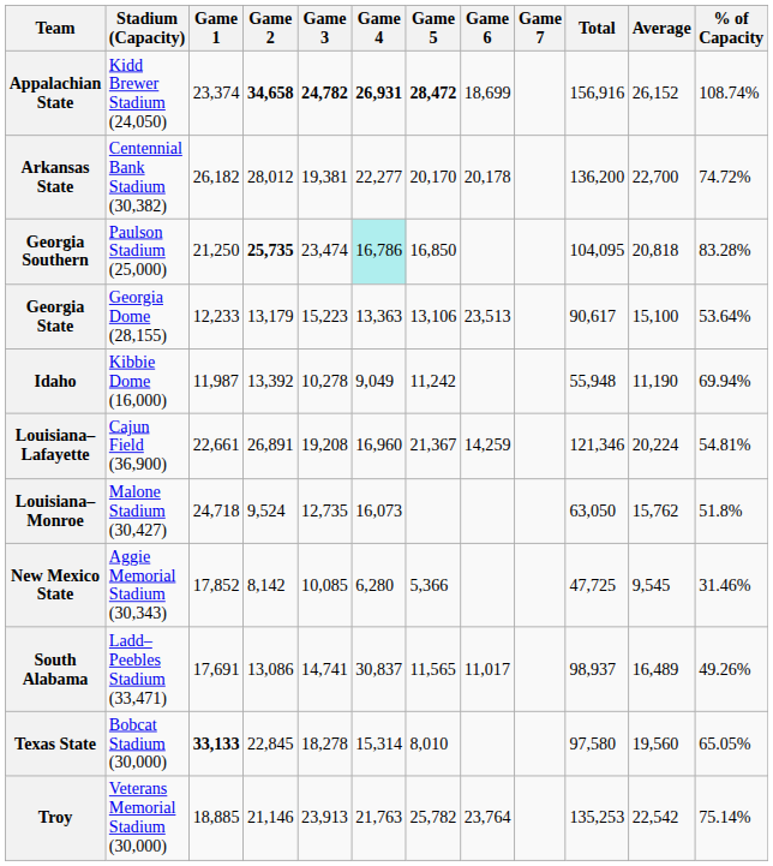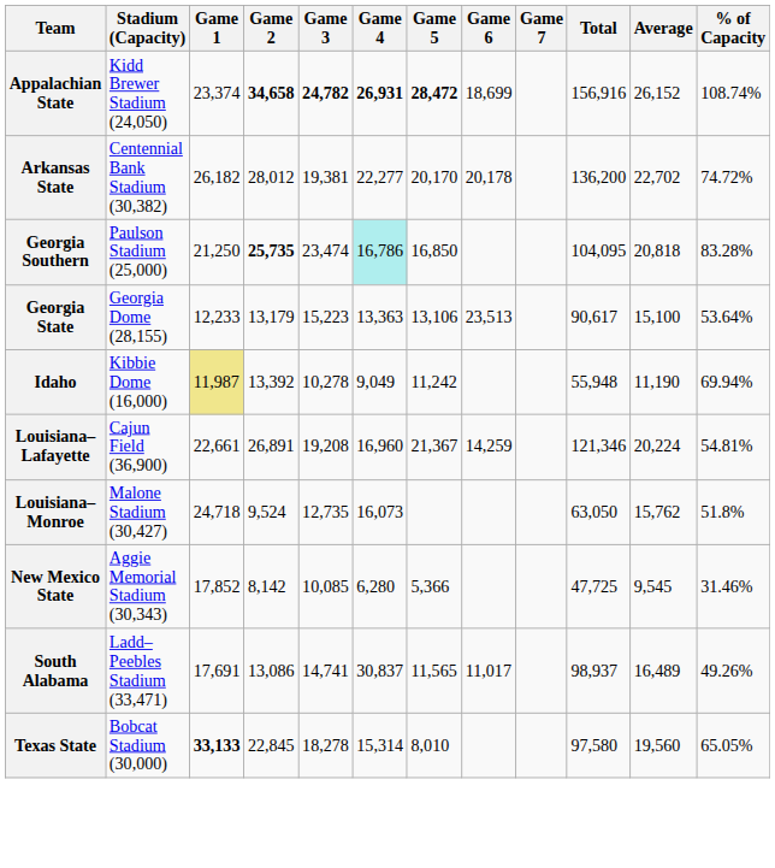Arkansas State | Average: 22,700 -> 22,702
Idaho | Game 1: no background -> khaki background
- row: Troy | Veterans Memorial Stadium (30,000) | 18,885 | 21,146 | 23,913 | 21,763 | 25,782 | 23,764 | 135,253 | 22,542 | 75.14%
